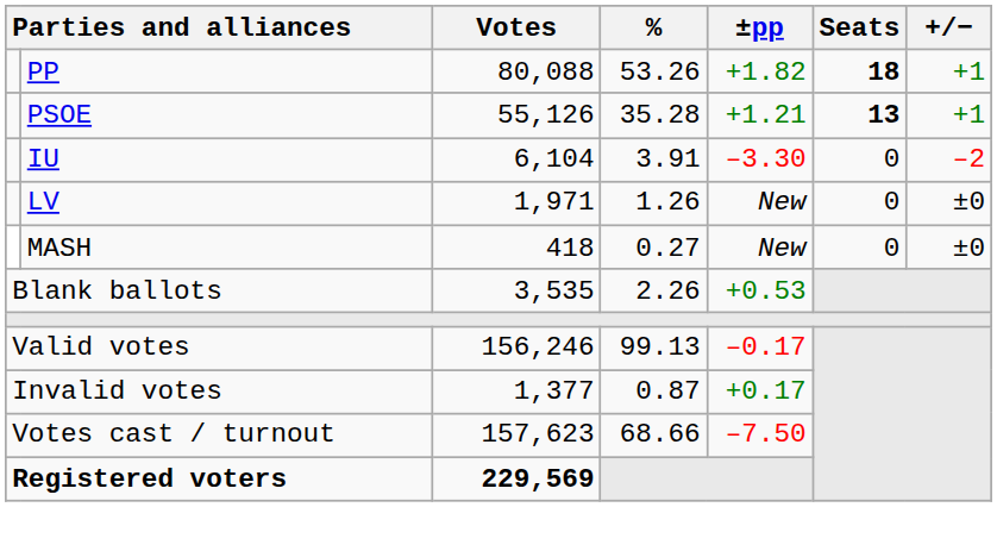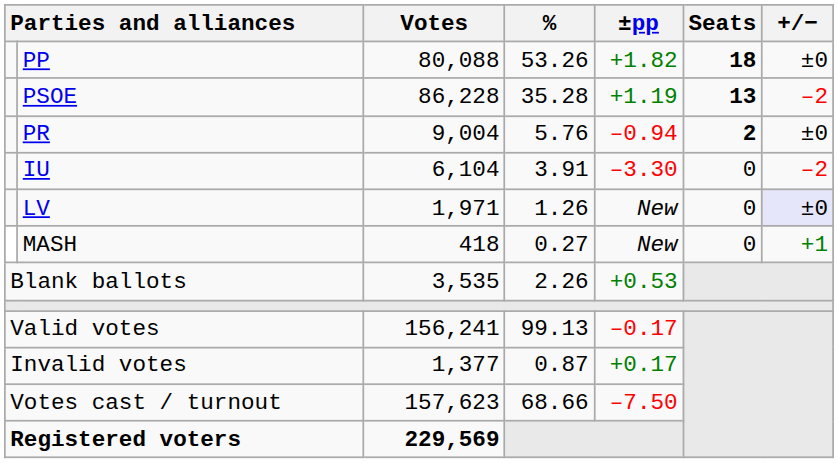PP | +/−: +1 -> ±0
PSOE | Votes: 55,126 -> 86,228
PSOE | ±pp: +1.21 -> +1.19
PSOE | +/−: +1 -> –2
+ row: PR | 9,004 | 5.76 | –0.94 | 2 | ±0
LV | +/−: no background -> lavender background
MASH | +/−: ±0 -> +1
Valid votes | Votes: 156,246 -> 156,241
